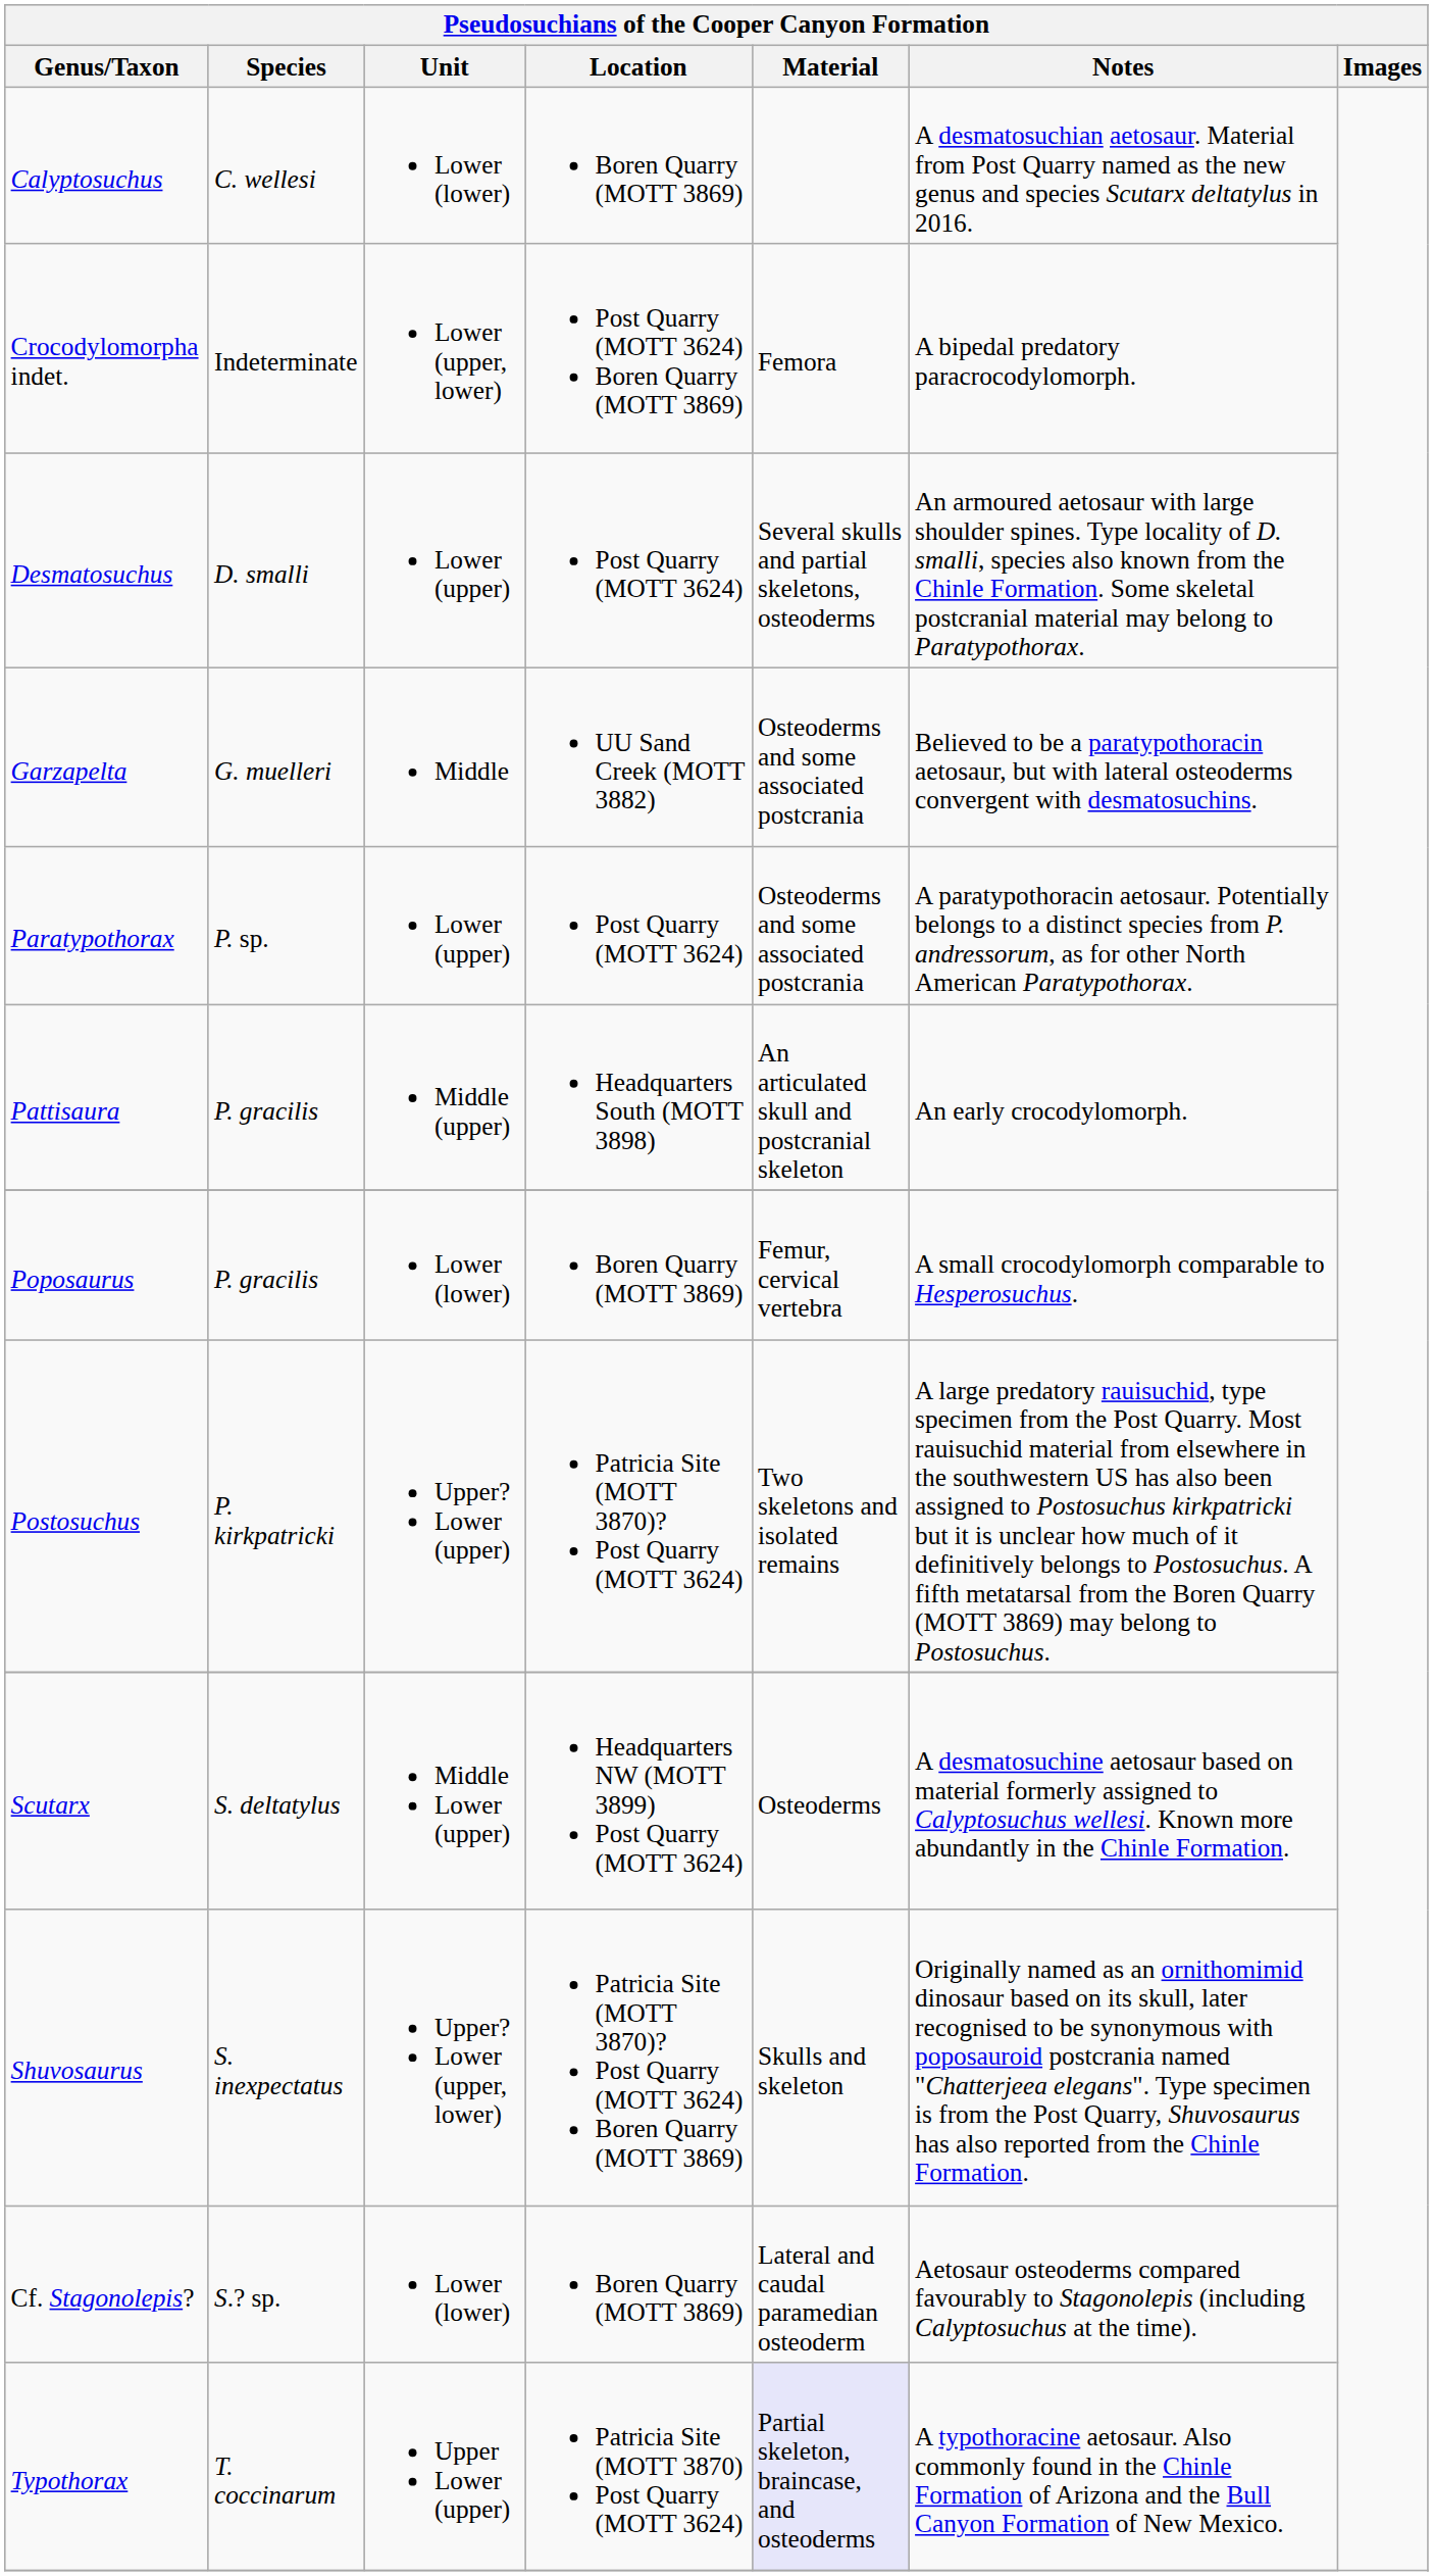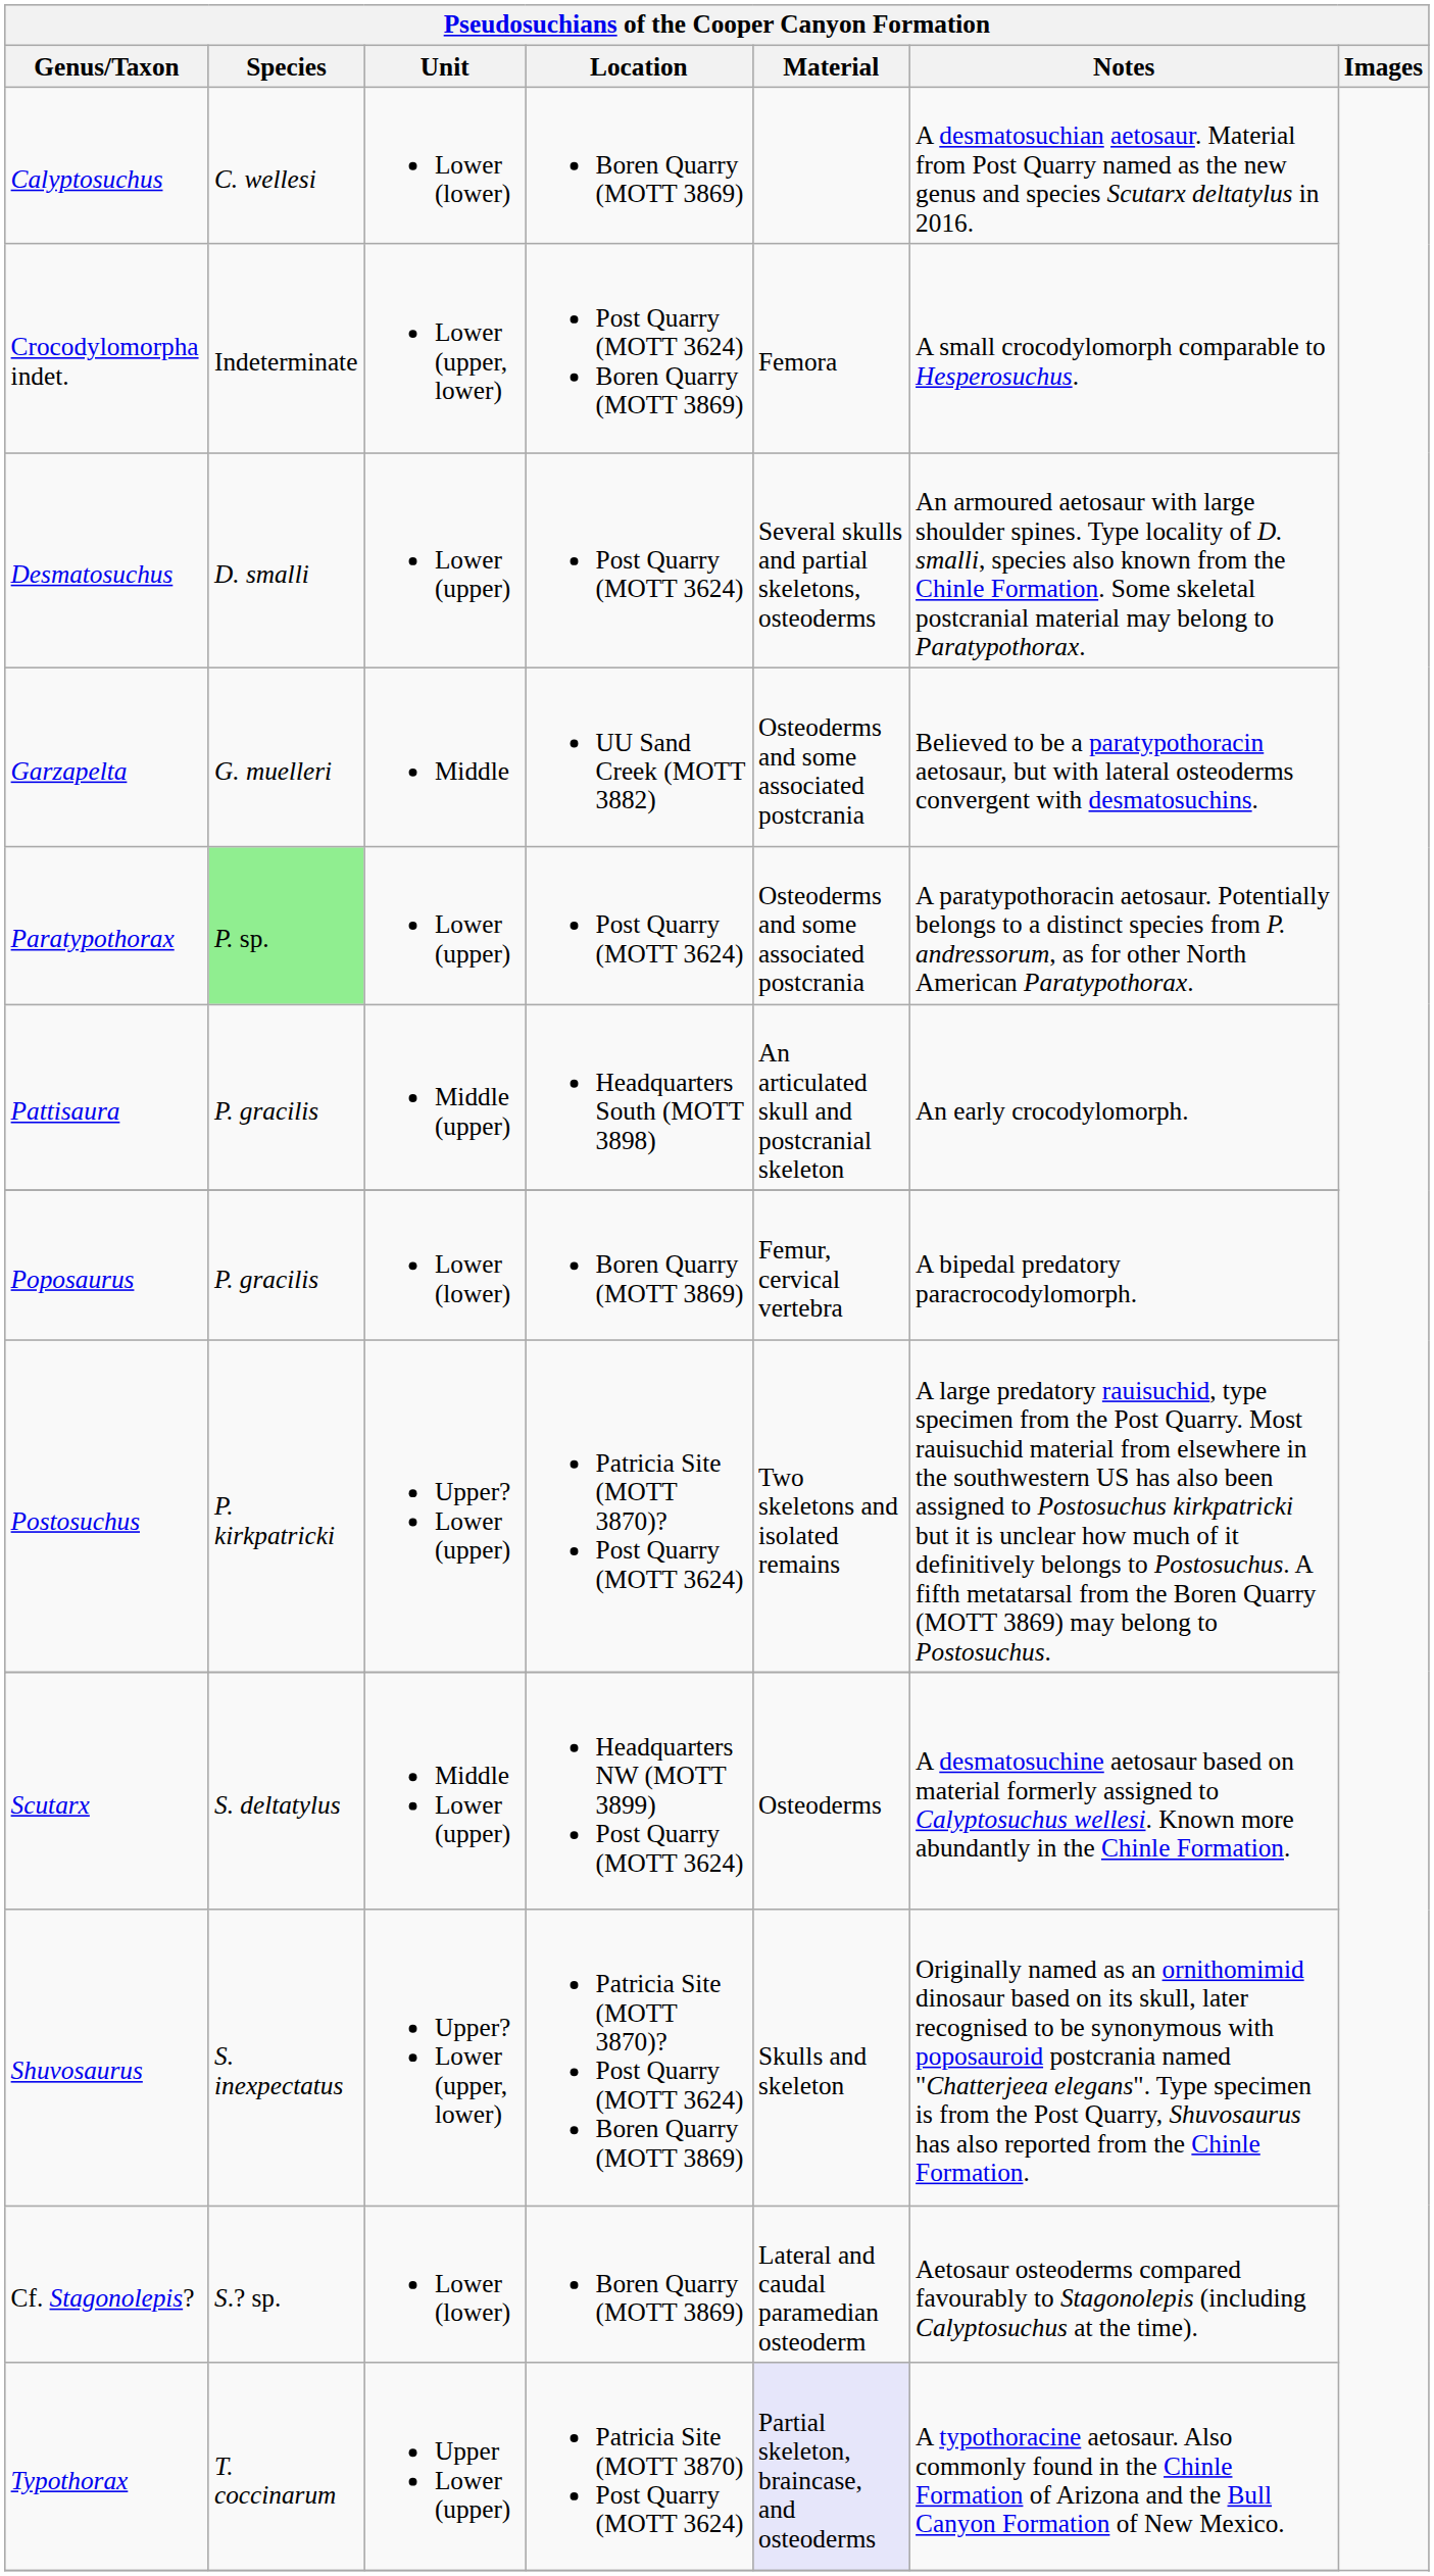Crocodylomorpha indet. | Notes: A bipedal predatory paracrocodylomorph. -> A small crocodylomorph comparable to Hesperosuchus.
Paratypothorax | Species: no background -> lightgreen background
Poposaurus | Notes: A small crocodylomorph comparable to Hesperosuchus. -> A bipedal predatory paracrocodylomorph.
